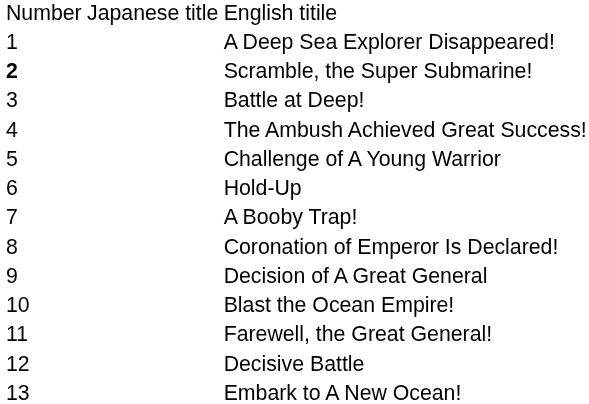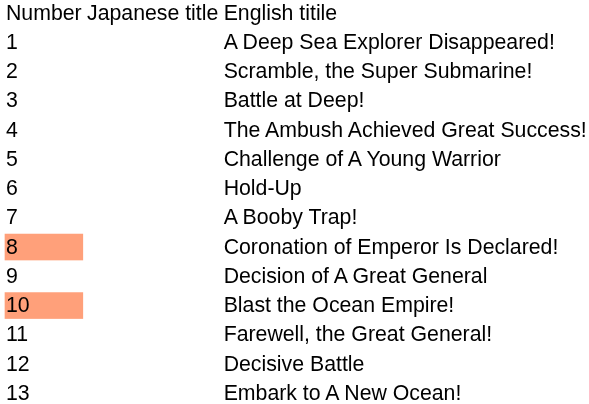Scramble, the Super Submarine! | column 1: bold -> normal
Coronation of Emperor Is Declared! | column 1: no background -> lightsalmon background
Blast the Ocean Empire! | column 1: no background -> lightsalmon background
